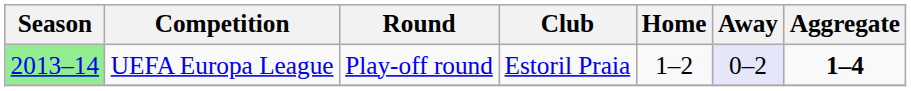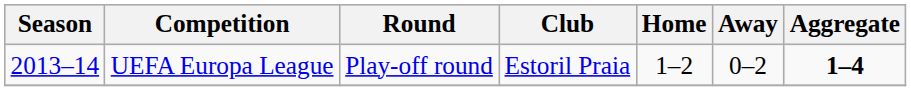UEFA Europa League | Season: lightgreen background -> no background
UEFA Europa League | Away: lavender background -> no background
